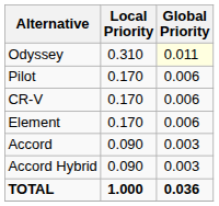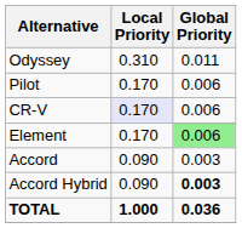Odyssey | Global Priority: lightyellow background -> no background
CR-V | Local Priority: no background -> lavender background
Element | Global Priority: no background -> lightgreen background
Accord Hybrid | Global Priority: normal -> bold
